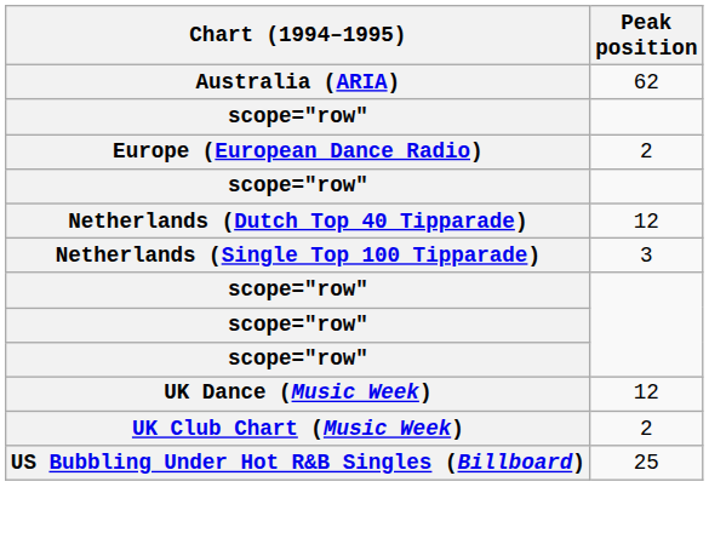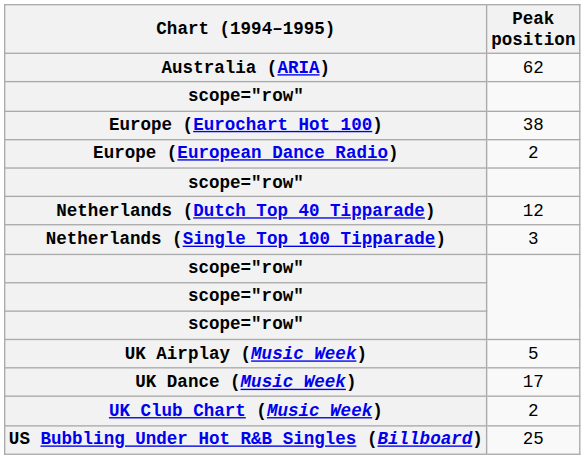+ row: Europe (Eurochart Hot 100) | 38
+ row: UK Airplay (Music Week) | 5
UK Dance (Music Week) | Peak position: 12 -> 17
